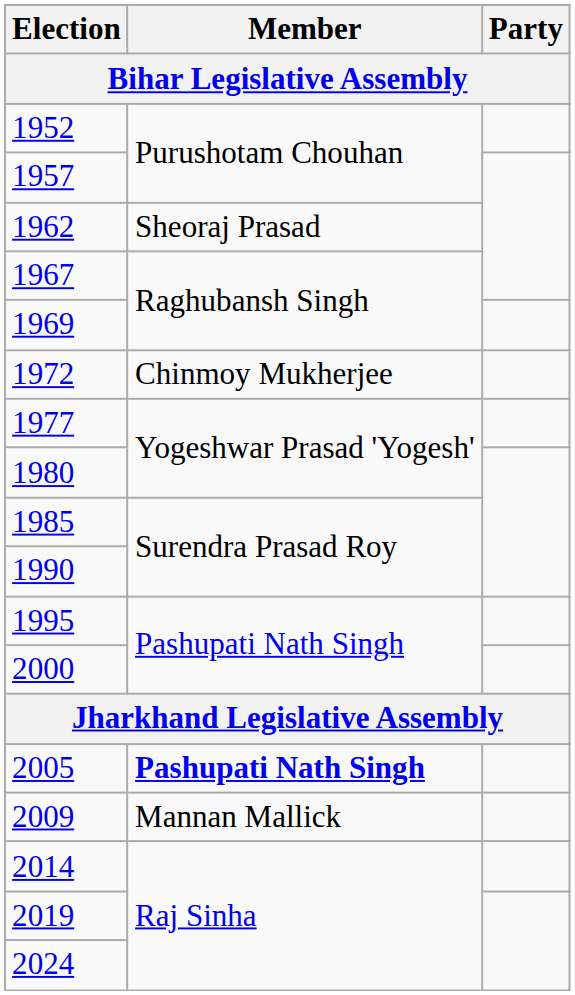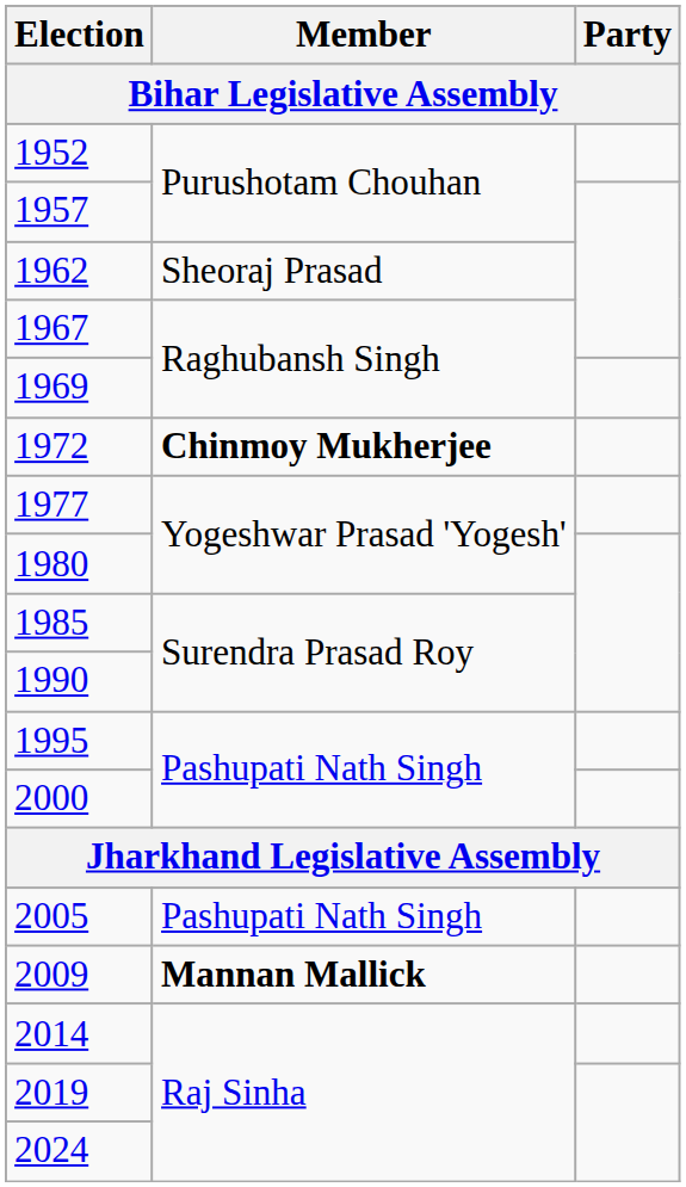1972 | Member: normal -> bold
2005 | Member: bold -> normal
2009 | Member: normal -> bold
